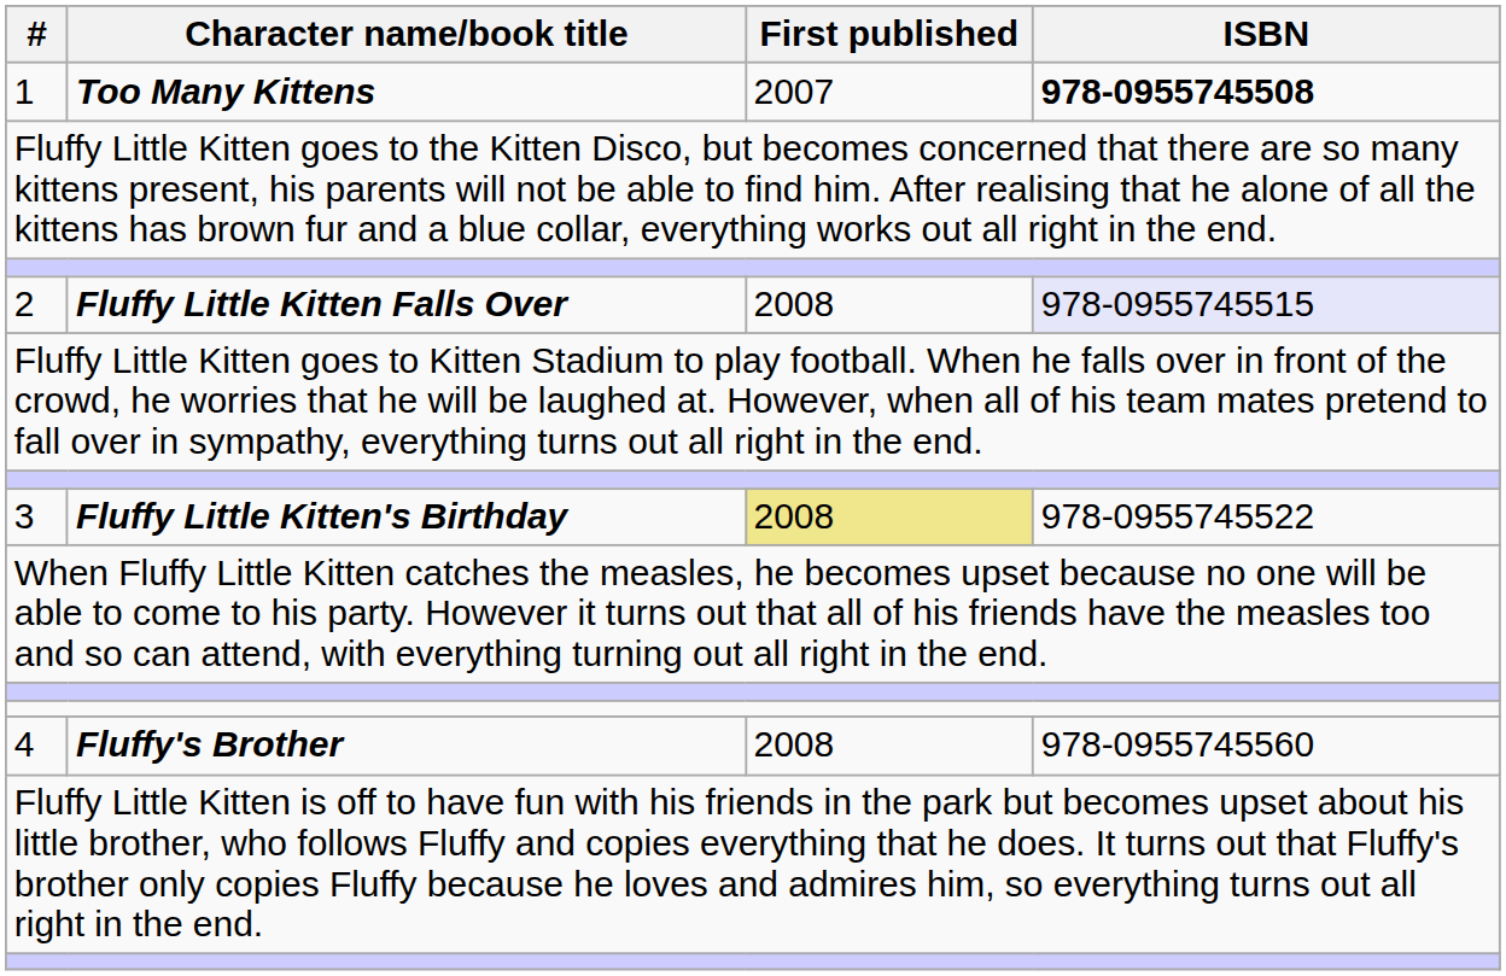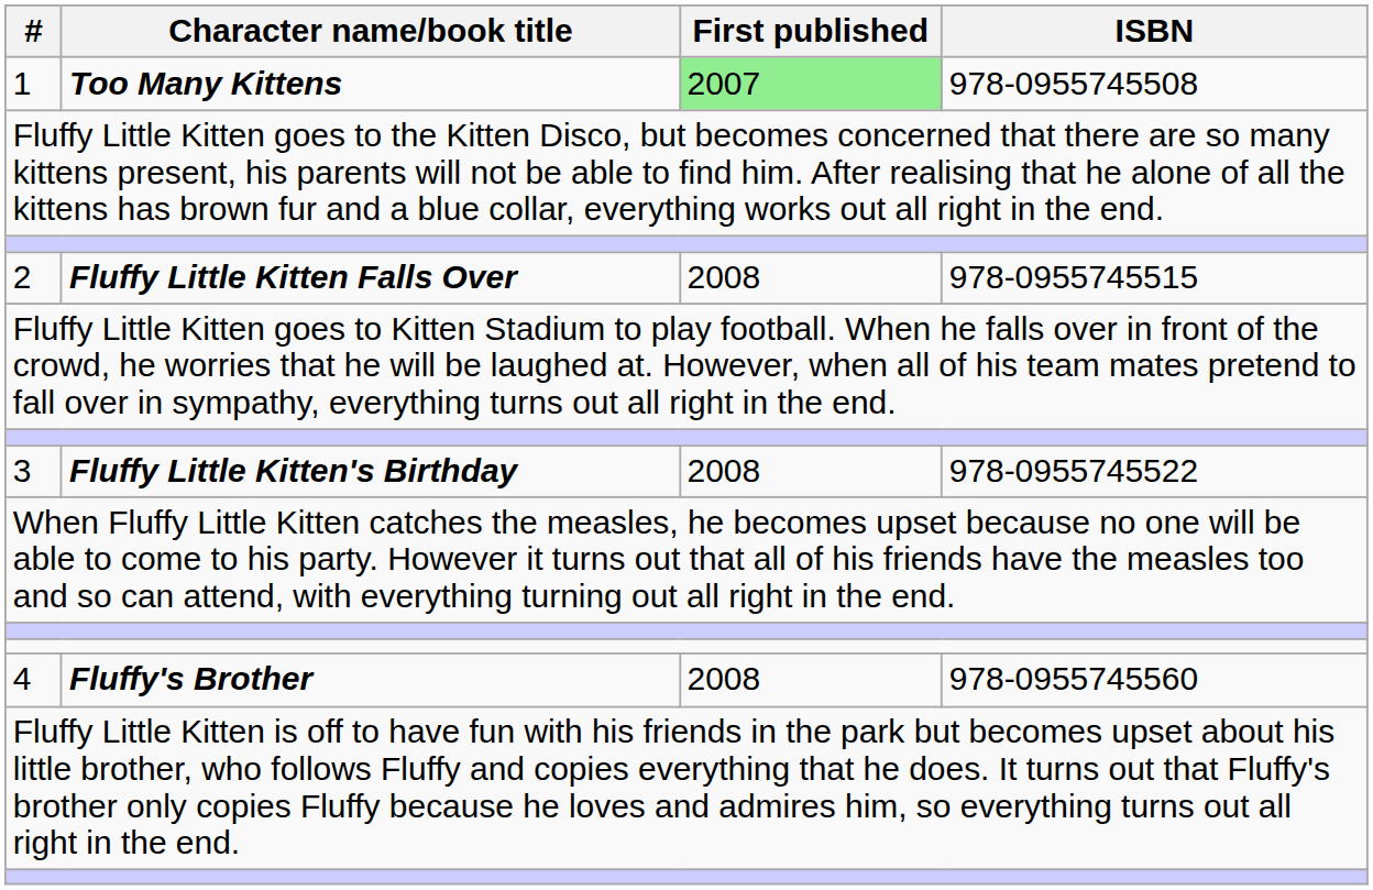1 | First published: no background -> lightgreen background
1 | ISBN: bold -> normal
2 | ISBN: lavender background -> no background
3 | First published: khaki background -> no background
